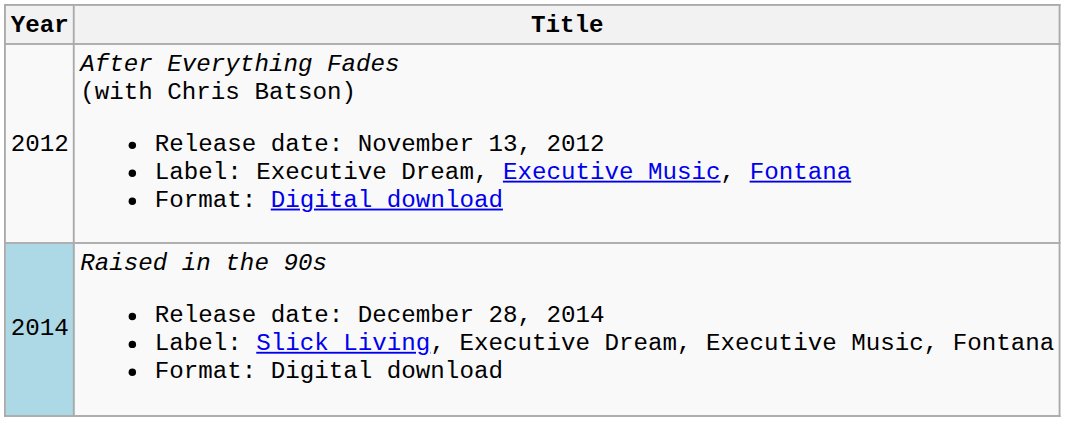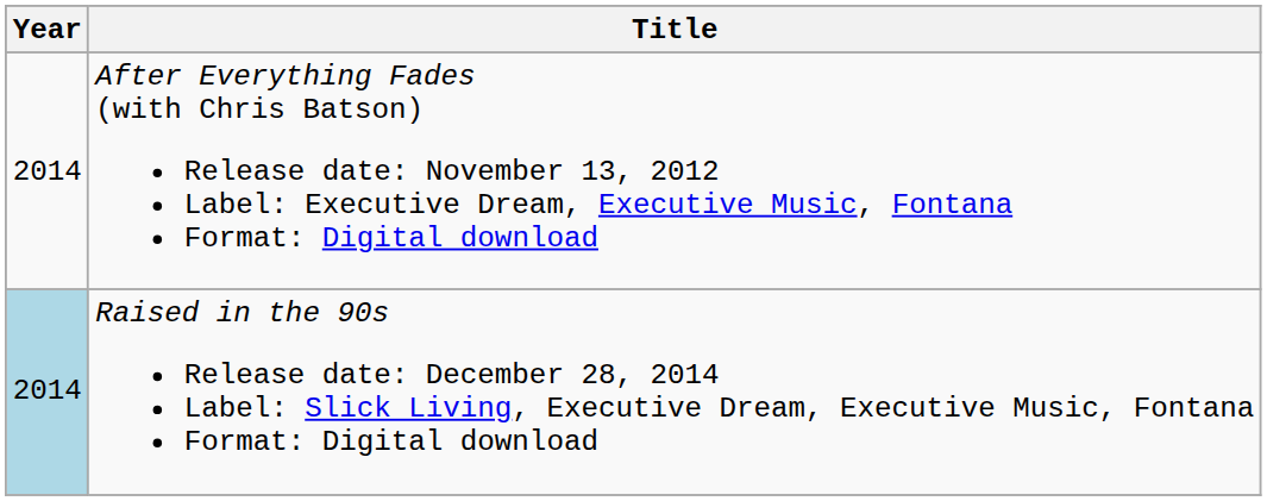row 2 | Year: 2012 -> 2014
